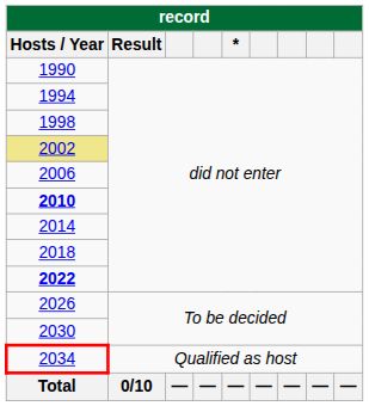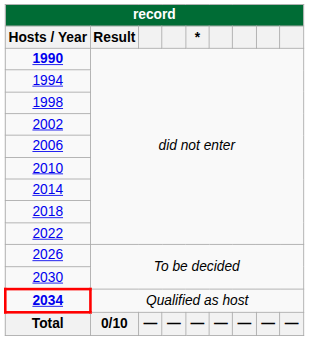1990 | Hosts / Year: normal -> bold
2002 | Hosts / Year: khaki background -> no background
2010 | Hosts / Year: bold -> normal
2022 | Hosts / Year: bold -> normal
2034 | Hosts / Year: normal -> bold
